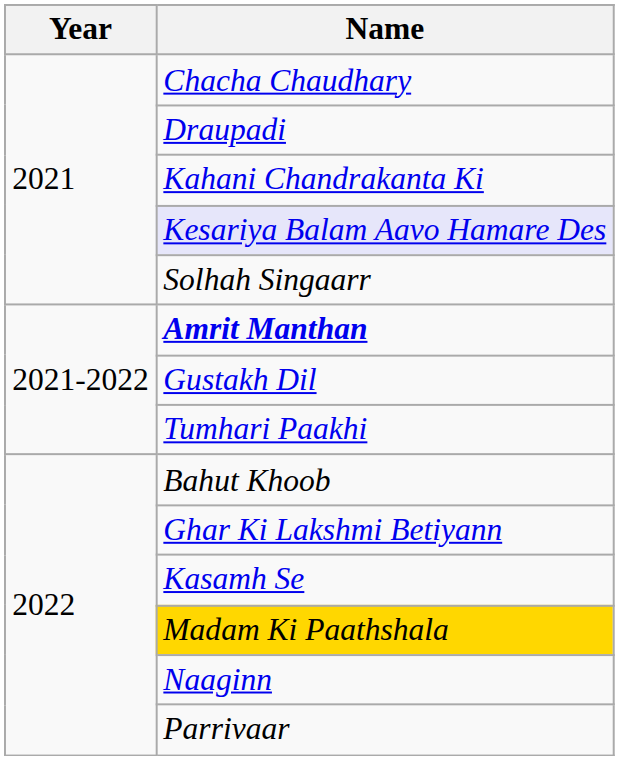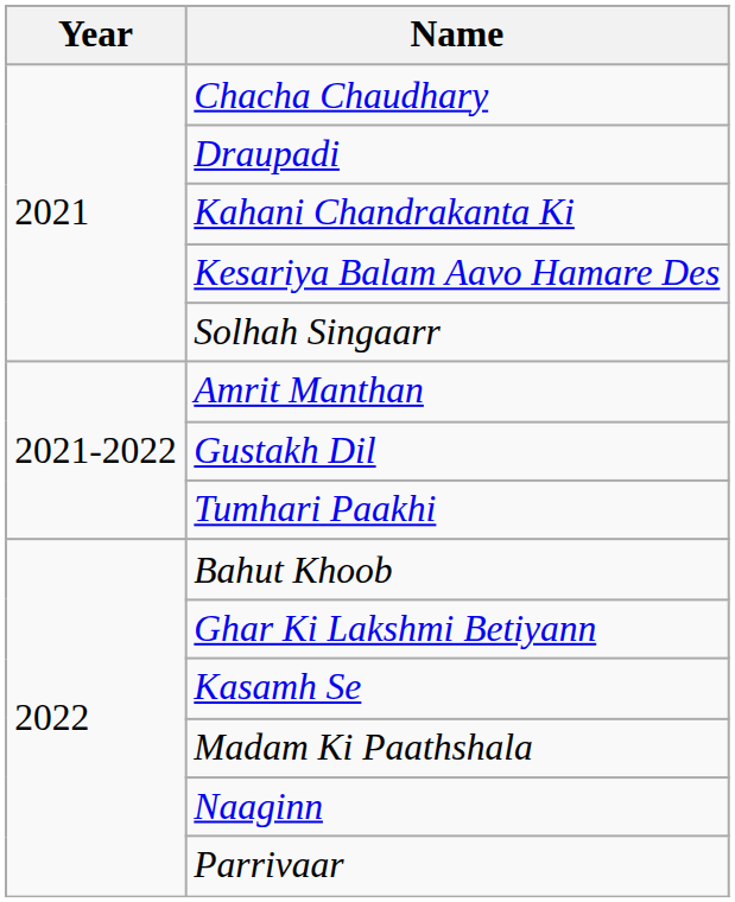Kesariya Balam Aavo Hamare Des | Name: lavender background -> no background
Amrit Manthan | Name: bold -> normal
Madam Ki Paathshala | Name: gold background -> no background
